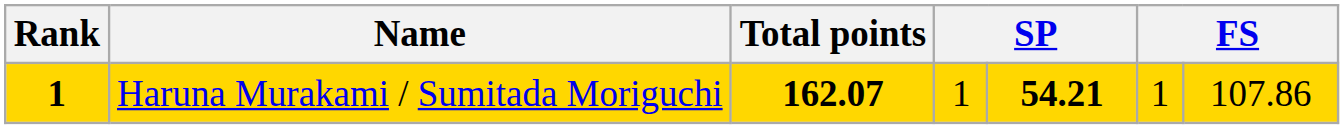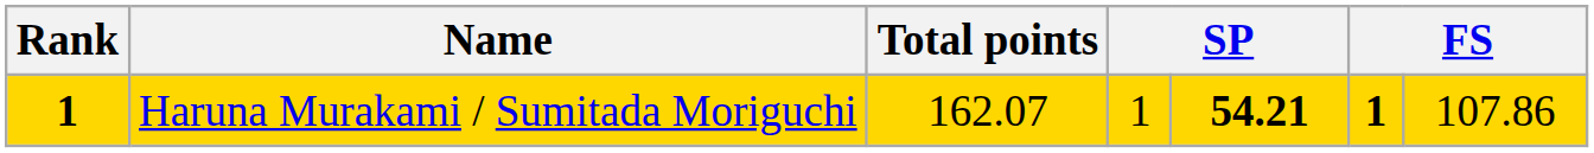Haruna Murakami / Sumitada Moriguchi | Total points: bold -> normal
Haruna Murakami / Sumitada Moriguchi | column 6: normal -> bold
